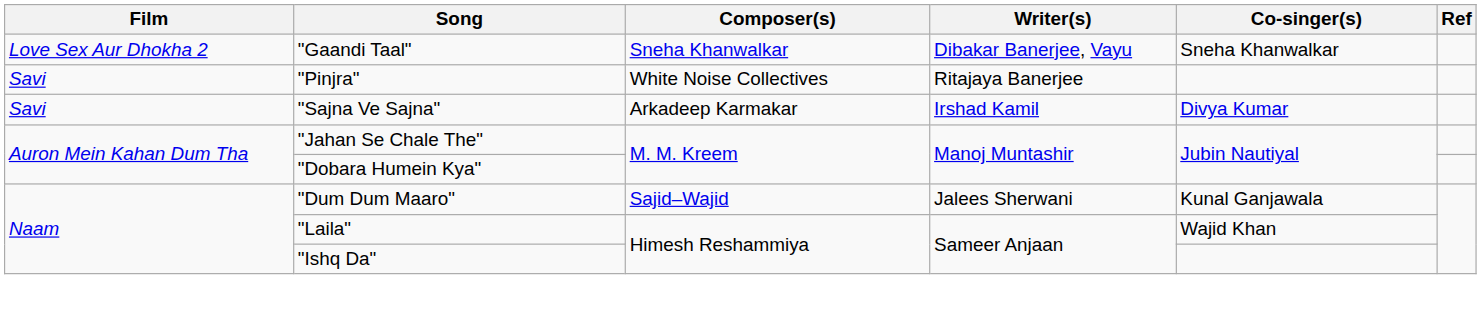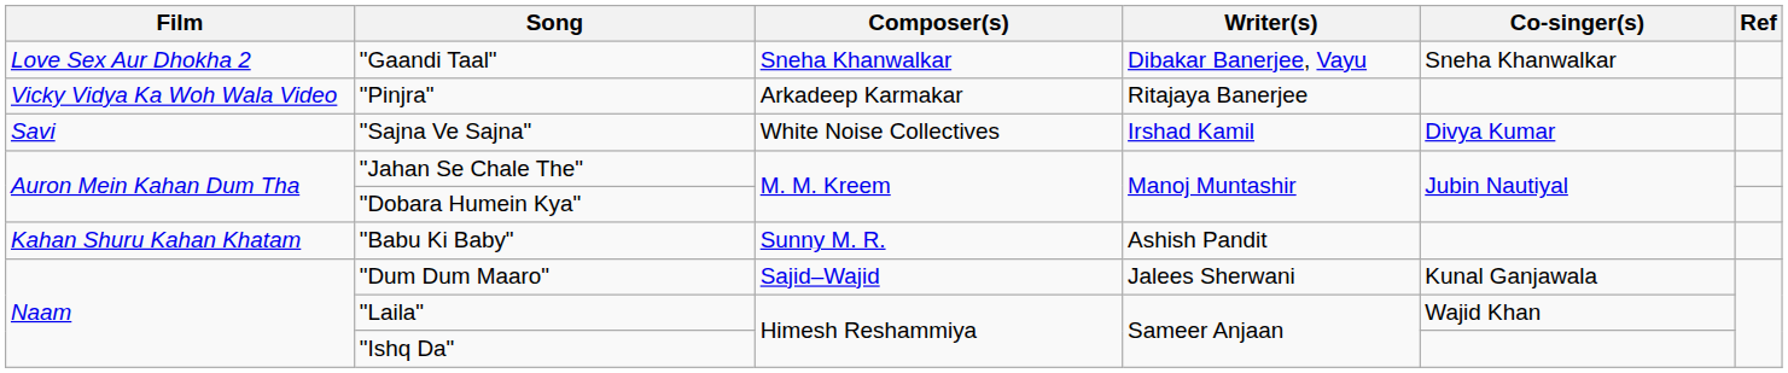"Pinjra" | Film: Savi -> Vicky Vidya Ka Woh Wala Video
"Pinjra" | Composer(s): White Noise Collectives -> Arkadeep Karmakar
"Sajna Ve Sajna" | Composer(s): Arkadeep Karmakar -> White Noise Collectives
+ row: Kahan Shuru Kahan Khatam | "Babu Ki Baby" | Sunny M. R. | Ashish Pandit
